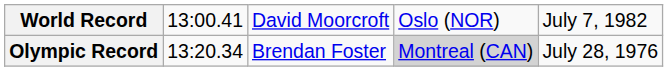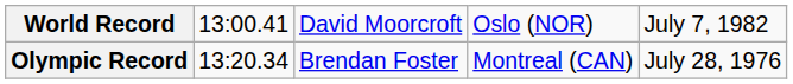Olympic Record | column 4: lightgrey background -> no background
